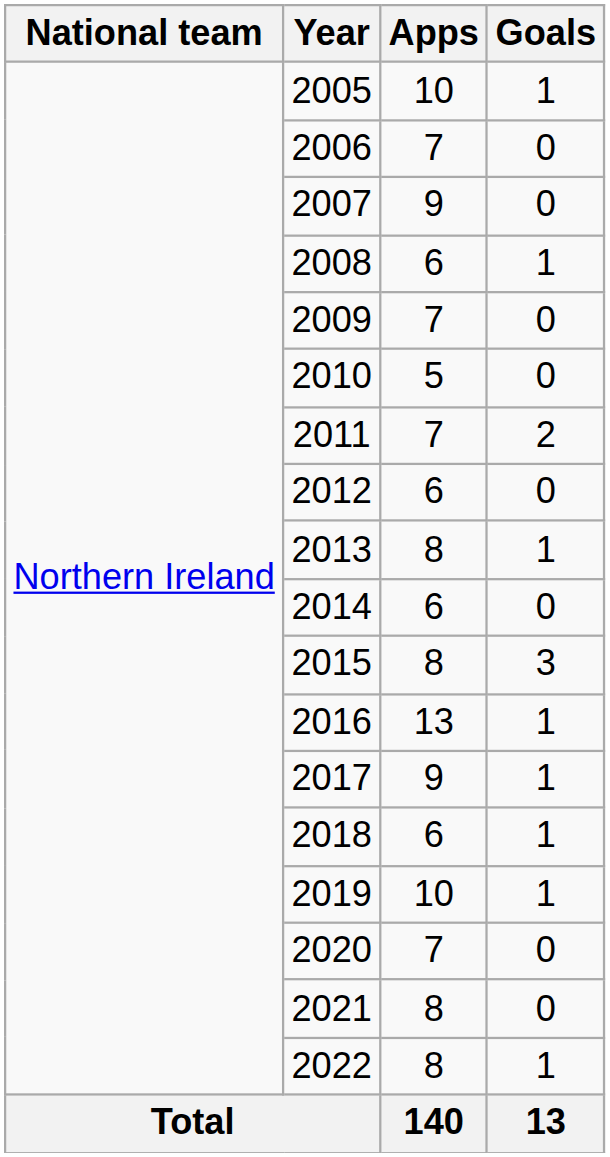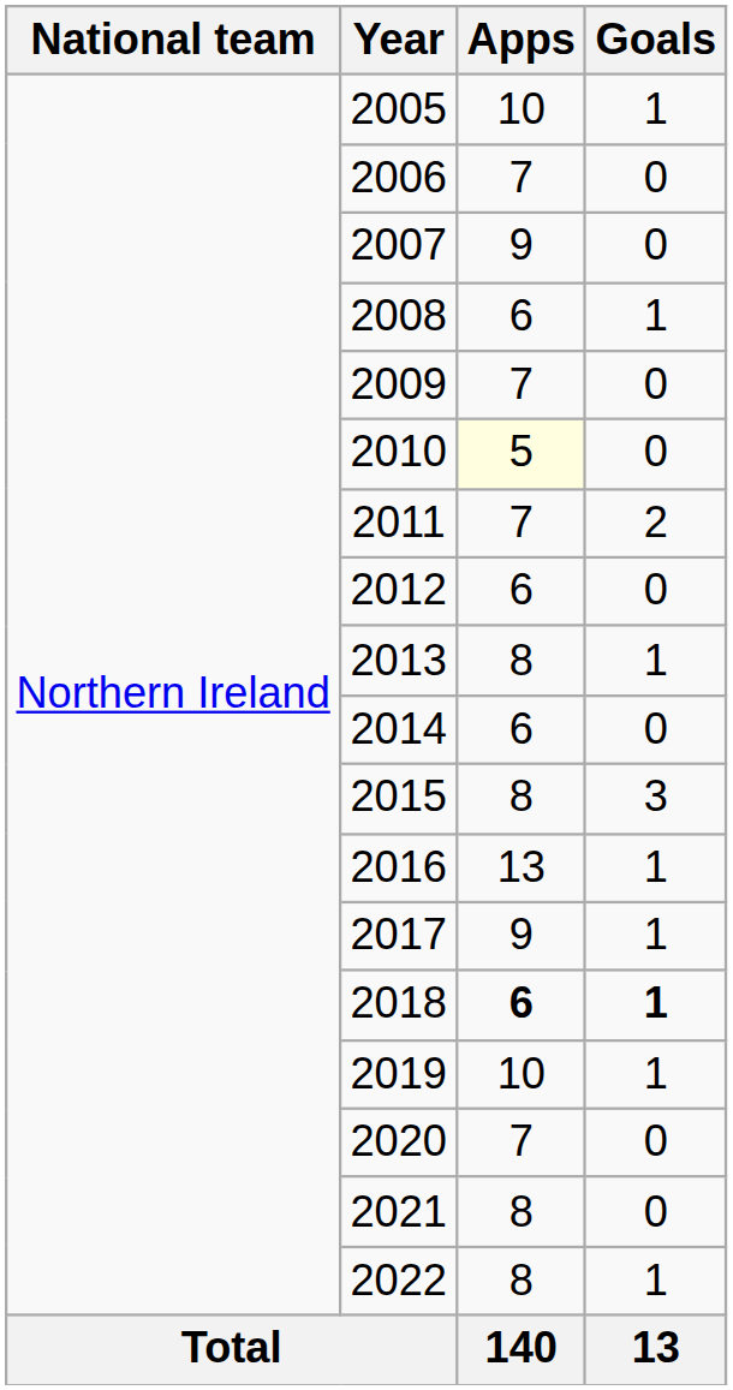2010 | Apps: no background -> lightyellow background
2018 | Apps: normal -> bold
2018 | Goals: normal -> bold
